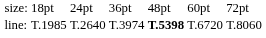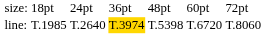line: | column 4: no background -> gold background
line: | column 5: bold -> normal
